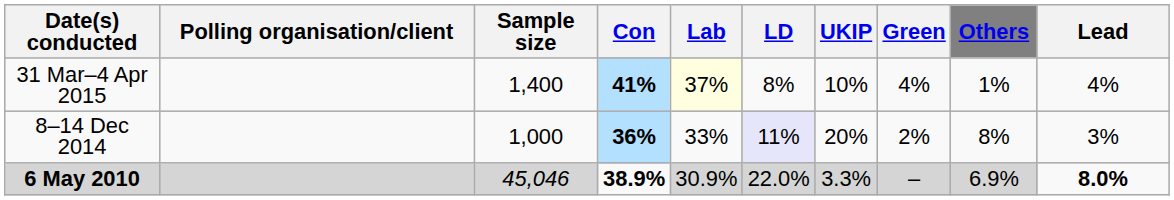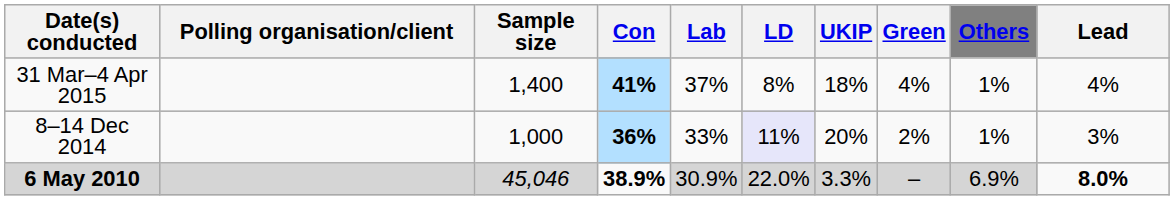31 Mar–4 Apr 2015 | Lab: lightyellow background -> no background
31 Mar–4 Apr 2015 | UKIP: 10% -> 18%
8–14 Dec 2014 | Others: 8% -> 1%
